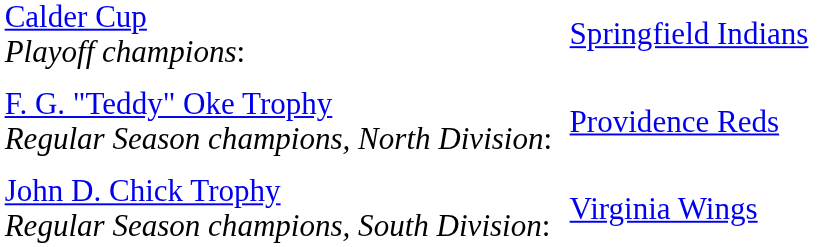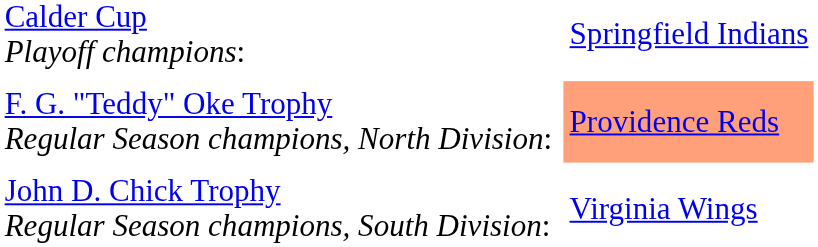row 2 | column 2: no background -> lightsalmon background
